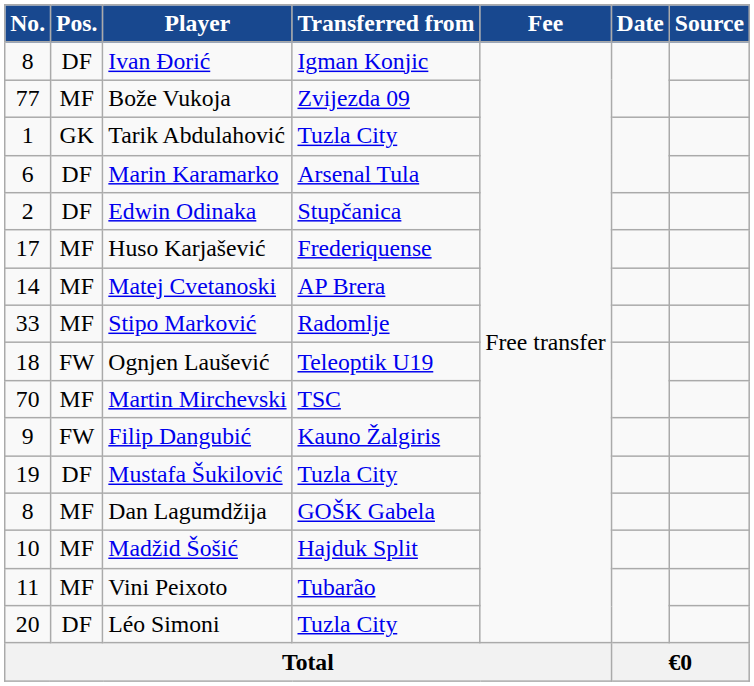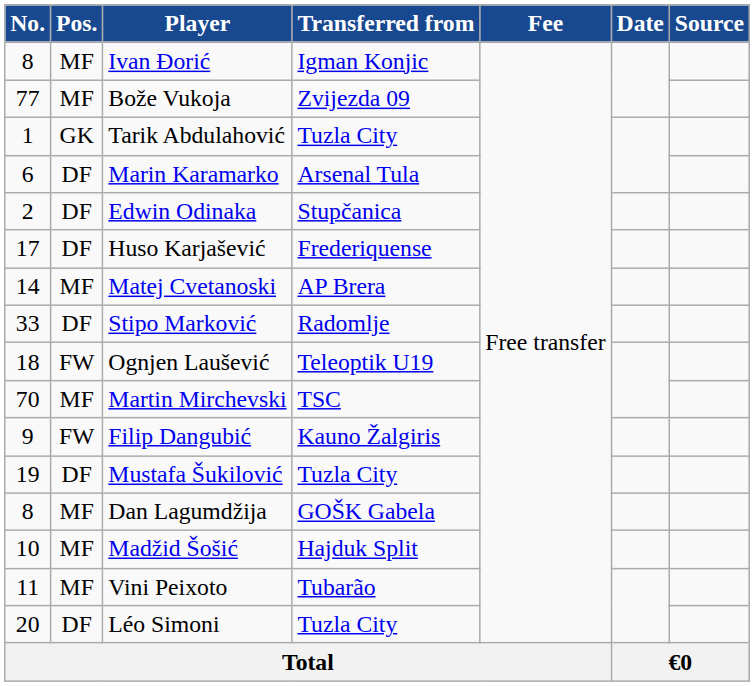Ivan Đorić | Pos.: DF -> MF
Huso Karjašević | Pos.: MF -> DF
Stipo Marković | Pos.: MF -> DF
